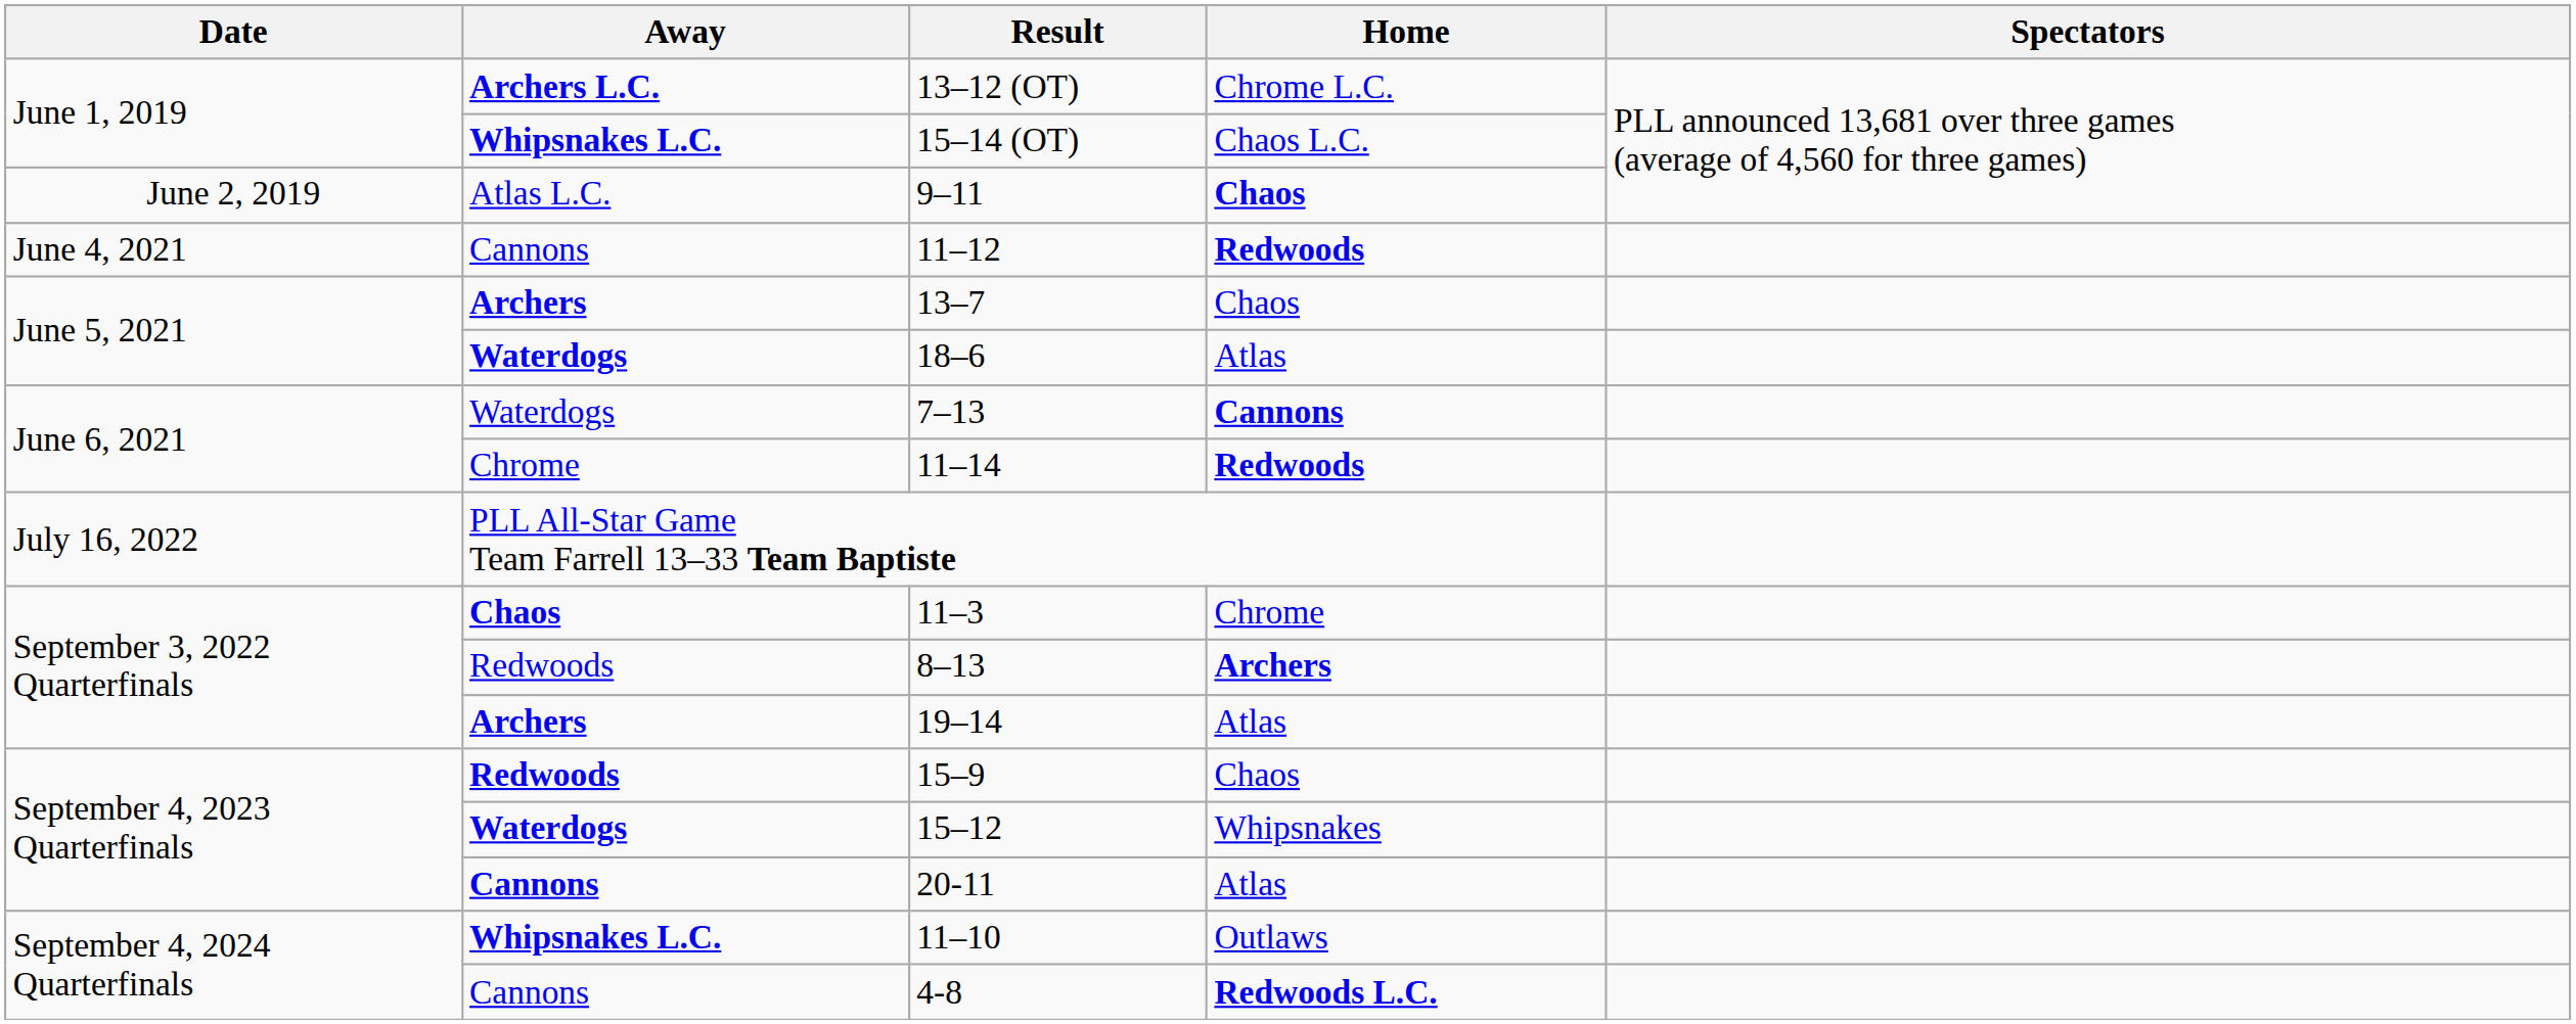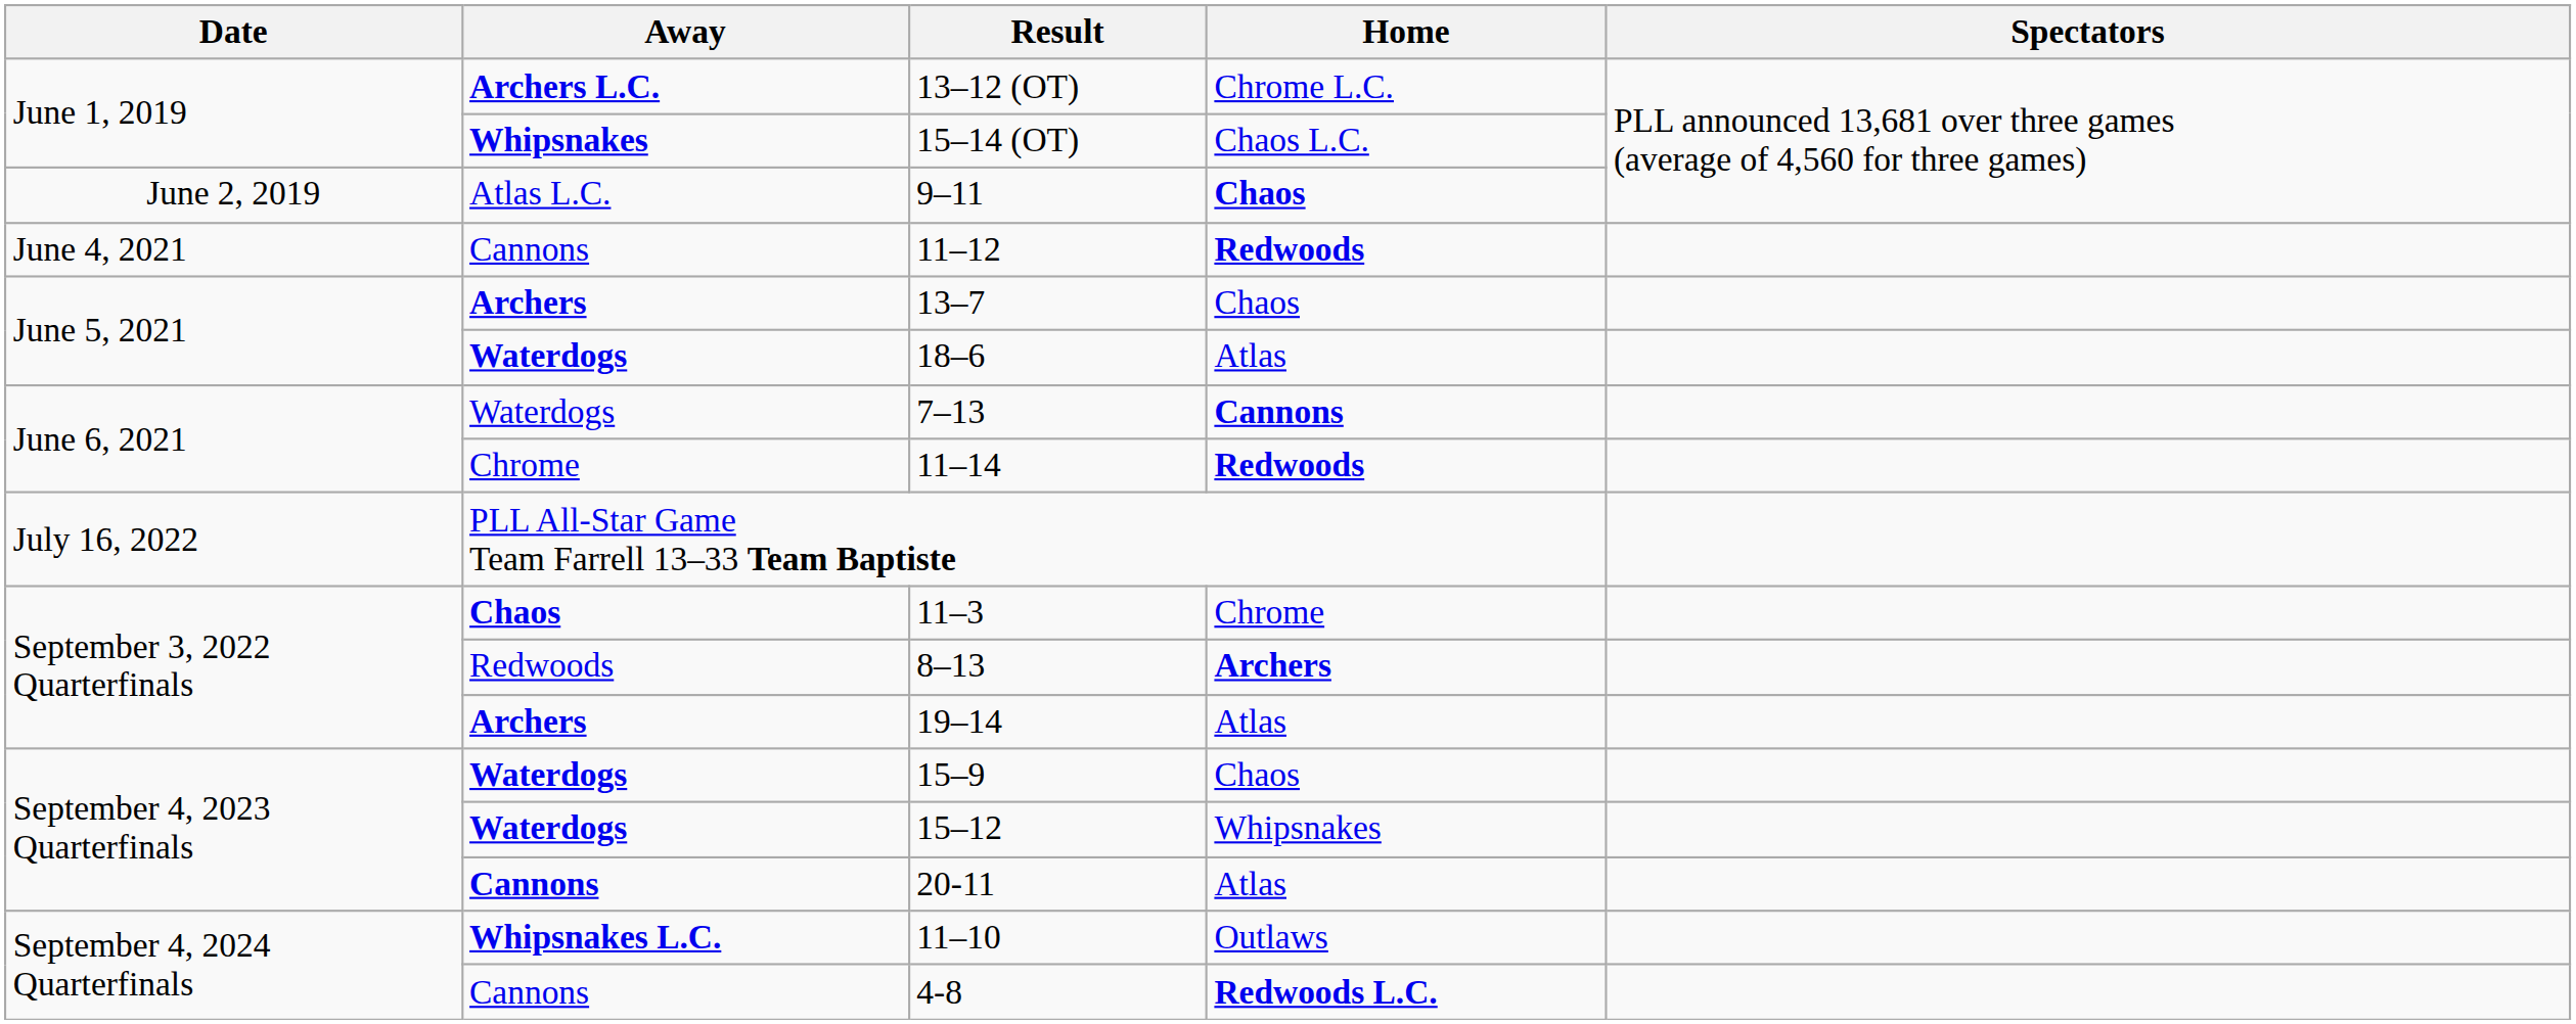15–14 (OT) | Away: Whipsnakes L.C. -> Whipsnakes
15–9 | Away: Redwoods -> Waterdogs
